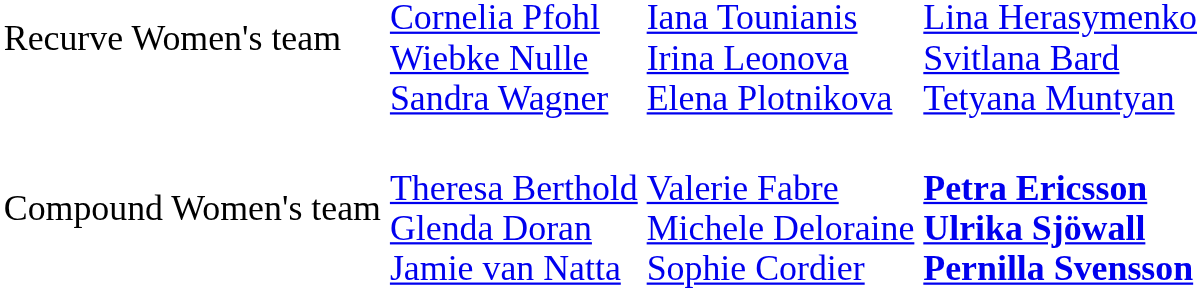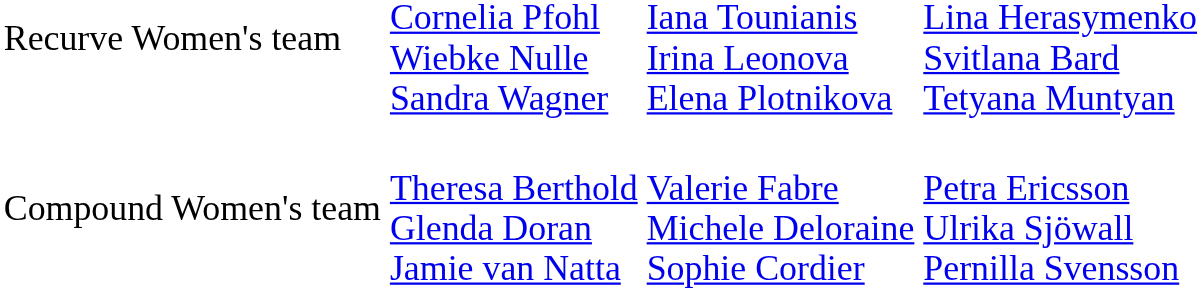Compound Women's team | column 4: bold -> normal
